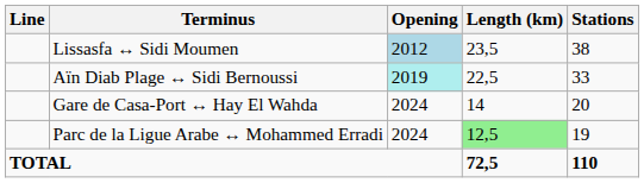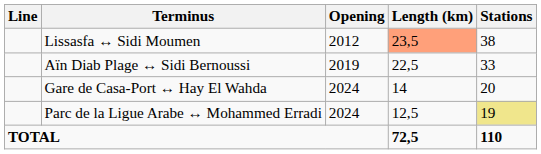Lissasfa ↔ Sidi Moumen | Opening: lightblue background -> no background
Lissasfa ↔ Sidi Moumen | Length (km): no background -> lightsalmon background
Aïn Diab Plage ↔ Sidi Bernoussi | Opening: paleturquoise background -> no background
Parc de la Ligue Arabe ↔ Mohammed Erradi | Length (km): lightgreen background -> no background
Parc de la Ligue Arabe ↔ Mohammed Erradi | Stations: no background -> khaki background
